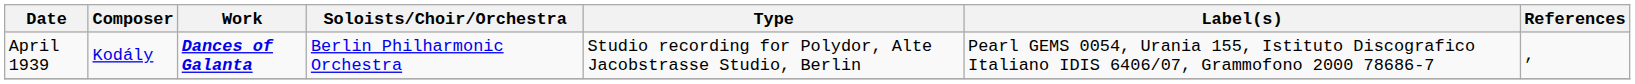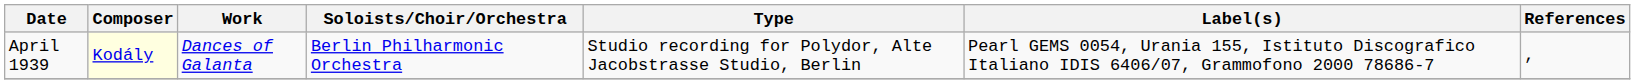April 1939 | Composer: no background -> lightyellow background
April 1939 | Work: bold -> normal
